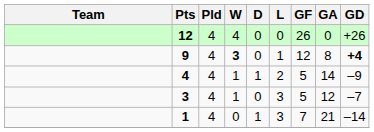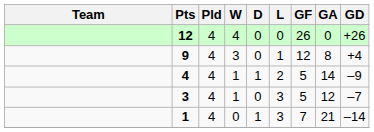9 | W: bold -> normal
9 | GD: bold -> normal
